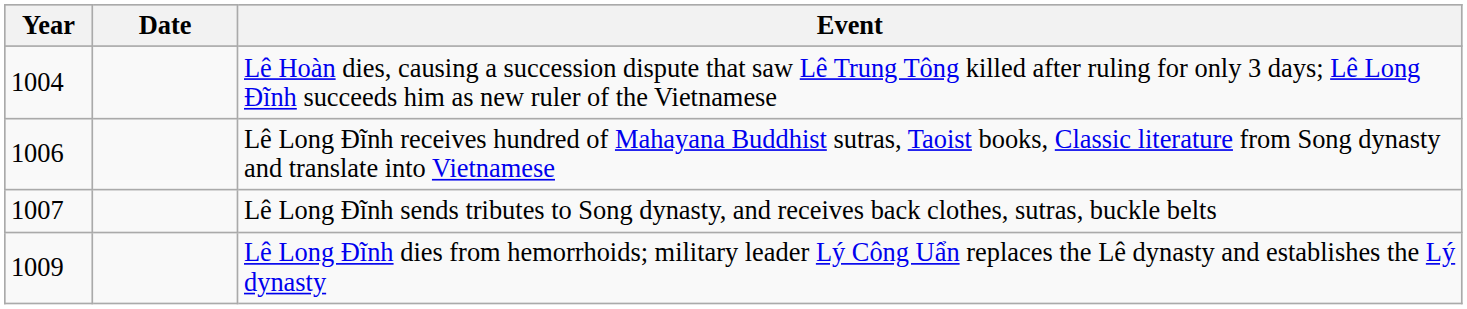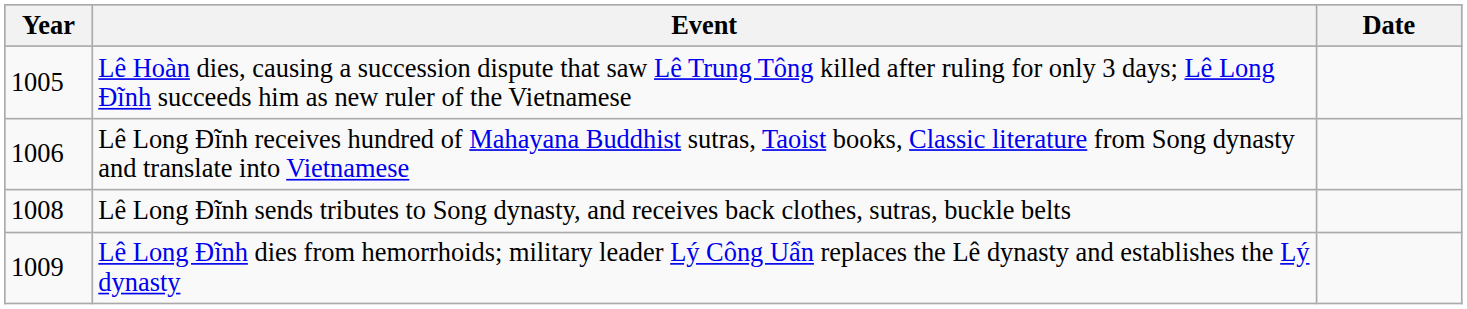columns swapped: Date <-> Event
row 2 | Year: 1004 -> 1005
row 4 | Year: 1007 -> 1008
